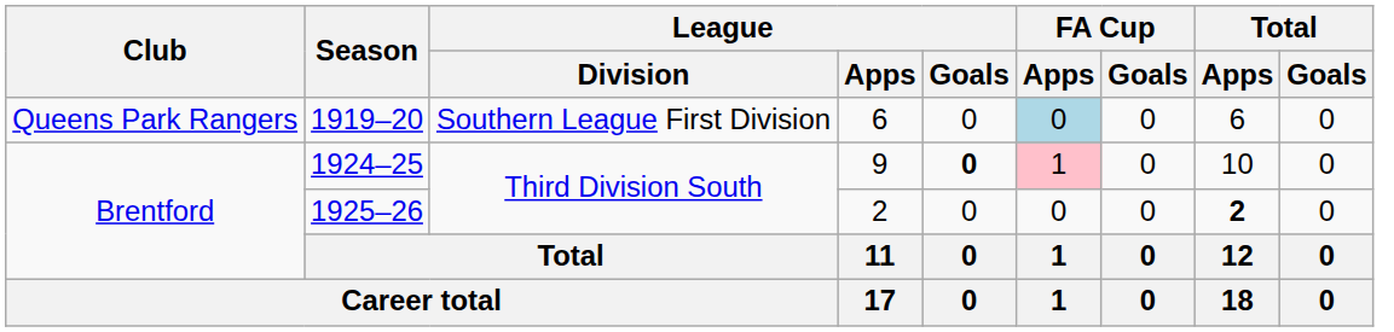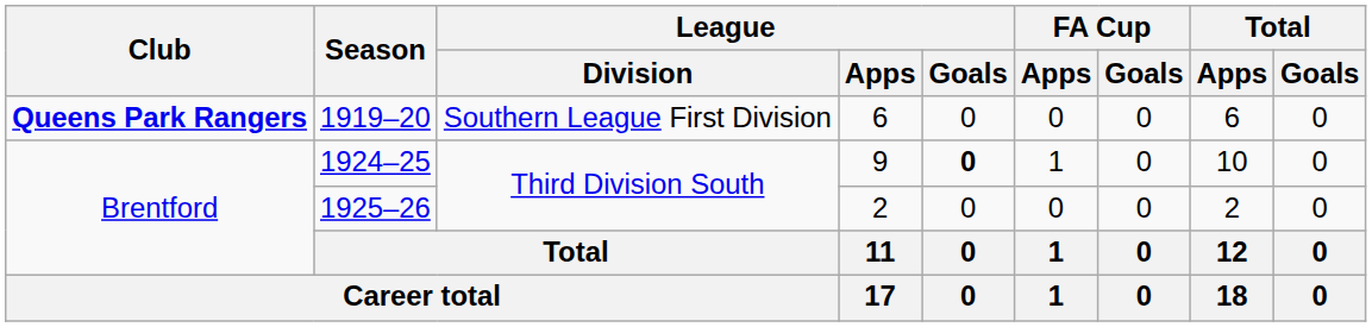1919–20 | Club: normal -> bold
1919–20 | FA Cup / Apps: lightblue background -> no background
1924–25 | FA Cup / Apps: pink background -> no background
1925–26 | Total / Apps: bold -> normal
